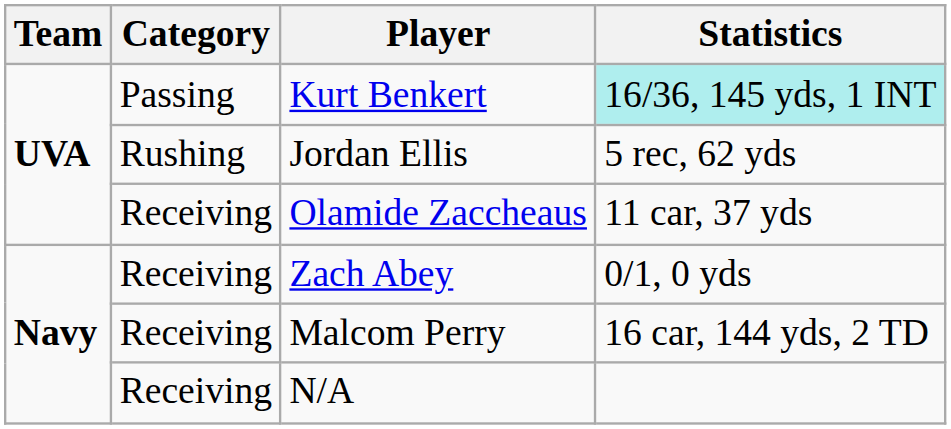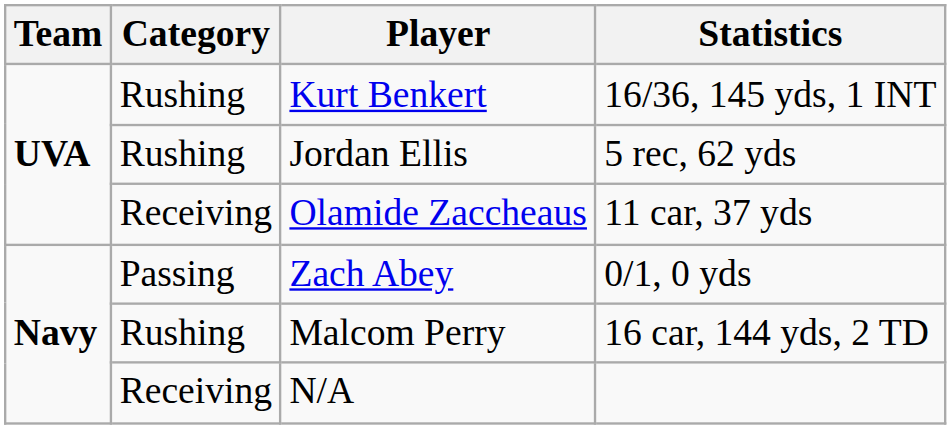Kurt Benkert | Category: Passing -> Rushing
Kurt Benkert | Statistics: paleturquoise background -> no background
Zach Abey | Category: Receiving -> Passing
Malcom Perry | Category: Receiving -> Rushing
